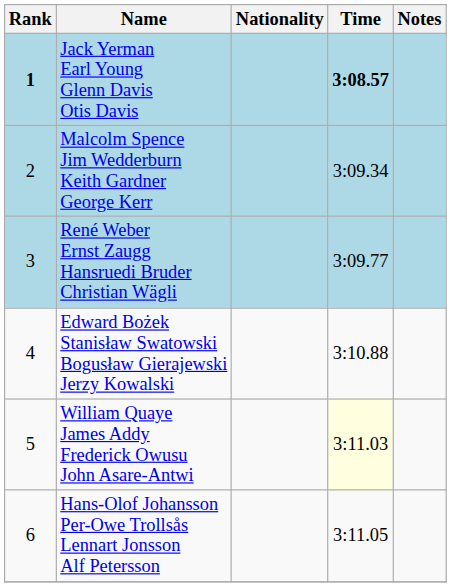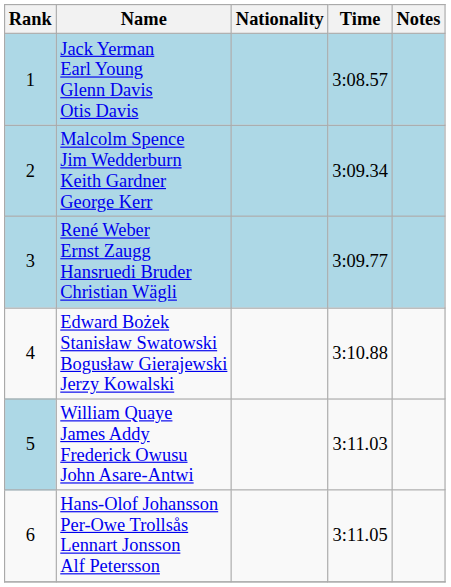Jack Yerman Earl Young Glenn Davis Otis Davis | Rank: bold -> normal
Jack Yerman Earl Young Glenn Davis Otis Davis | Time: bold -> normal
William Quaye James Addy Frederick Owusu John Asare-Antwi | Rank: no background -> lightblue background
William Quaye James Addy Frederick Owusu John Asare-Antwi | Time: lightyellow background -> no background
